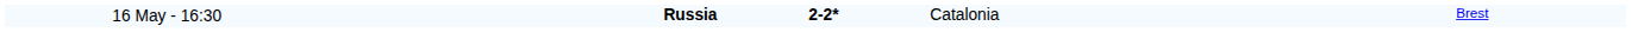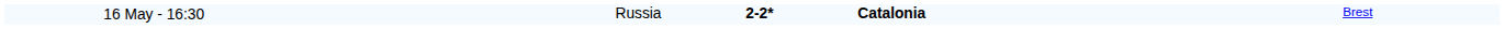Russia | column 2: bold -> normal
Russia | column 4: normal -> bold
